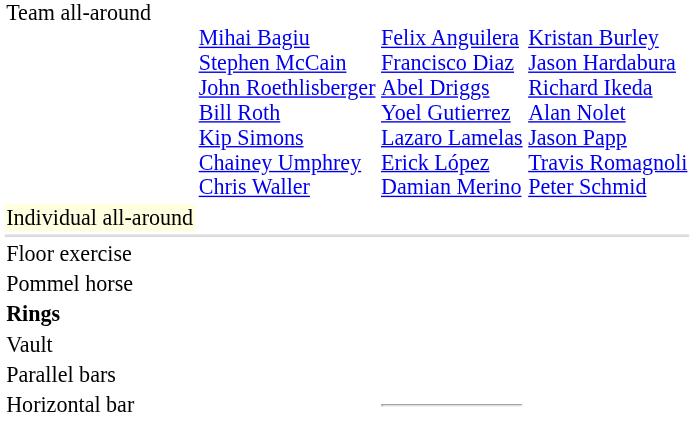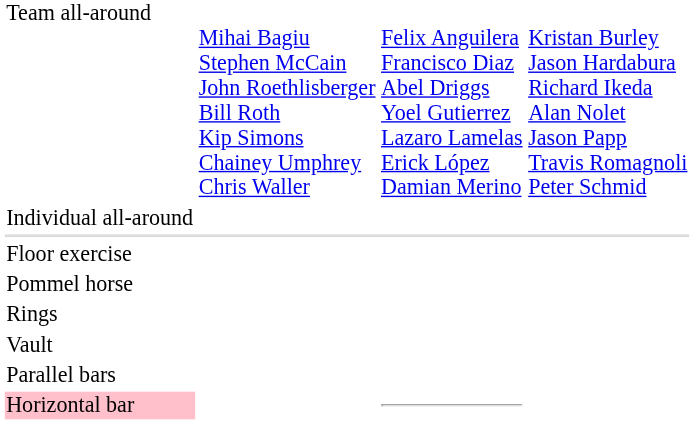Individual all-around | column 1: lightyellow background -> no background
Rings | column 1: bold -> normal
Horizontal bar | column 1: no background -> pink background
